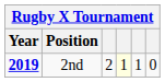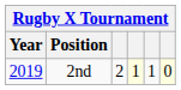2nd | Year: bold -> normal
2nd | column 6: no background -> lightyellow background
